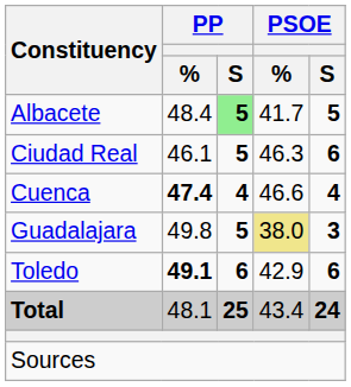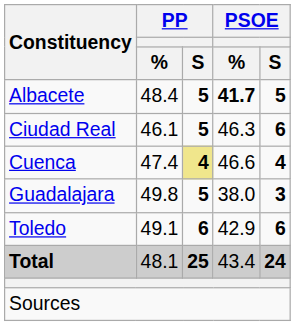Albacete | PP / S: lightgreen background -> no background
Albacete | PSOE / %: normal -> bold
Cuenca | PP / %: bold -> normal
Cuenca | PP / S: no background -> khaki background
Guadalajara | PSOE / %: khaki background -> no background
Toledo | PP / %: bold -> normal
